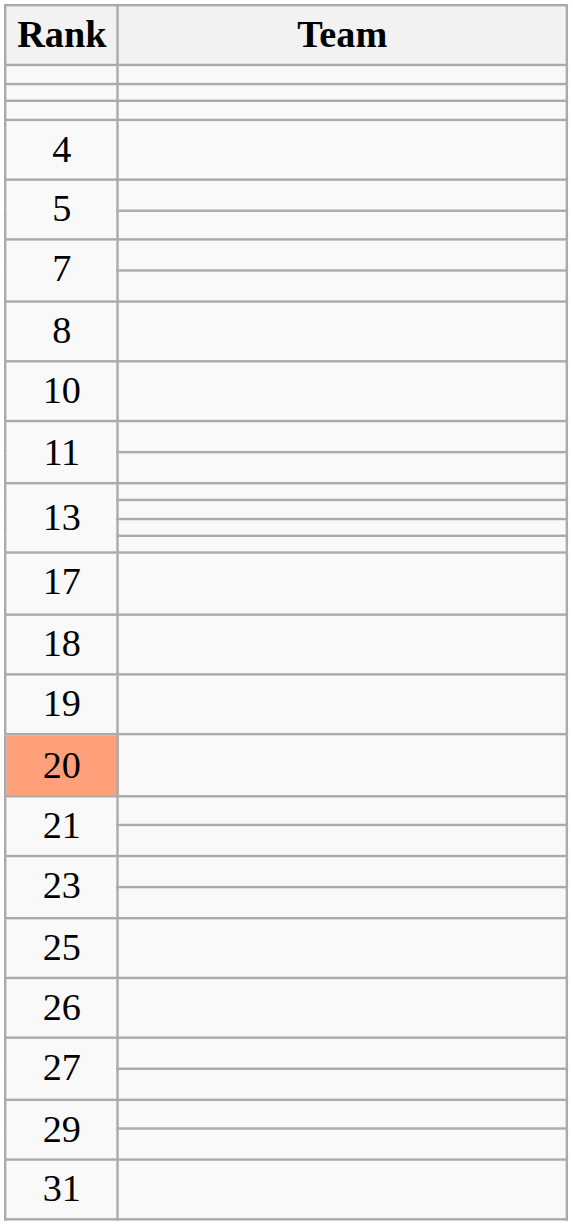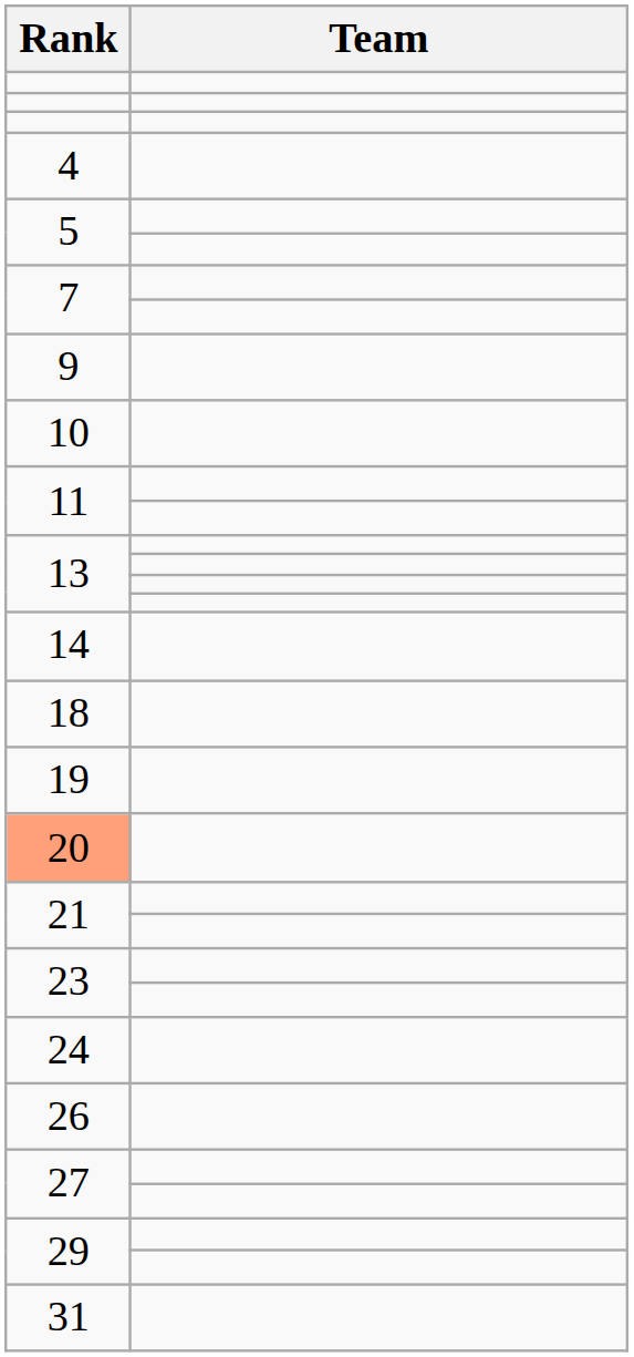row 10 | Rank: 8 -> 9
row 18 | Rank: 17 -> 14
row 26 | Rank: 25 -> 24
